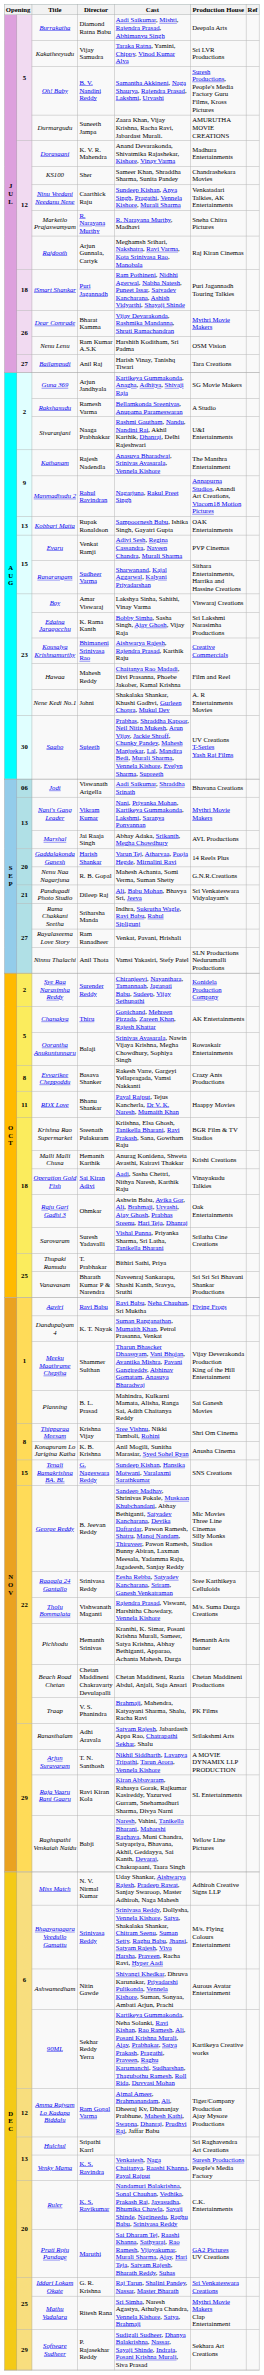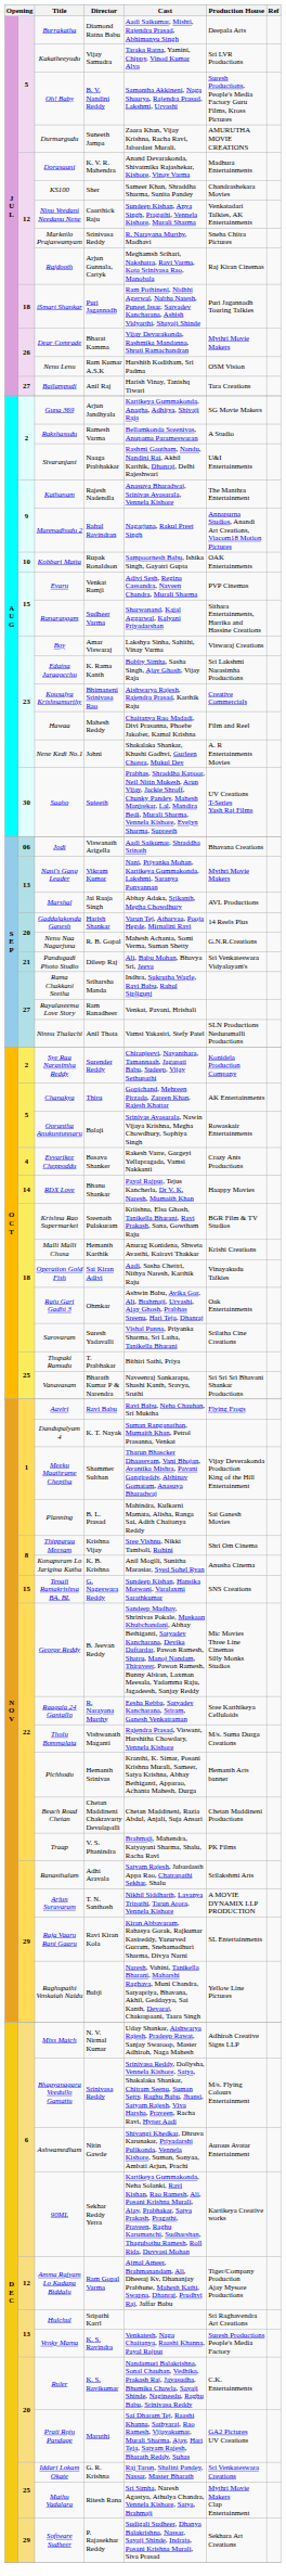Marketlo Prajaswamyam | Director: R. Narayana Murthy -> Srinivasa Reddy
Kobbari Matta | column 2: 13 -> 10
Evvarikee Cheppoddu | column 2: 8 -> 4
RDX Love | column 2: 11 -> 14
Raagala 24 Gantallo | Director: Srinivasa Reddy -> R. Narayana Murthy
